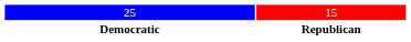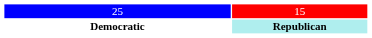Democratic | column 2: no background -> paleturquoise background
